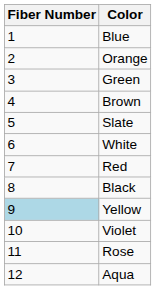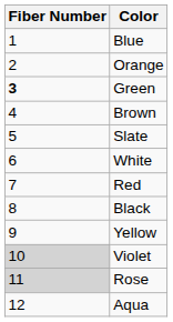Green | Fiber Number: normal -> bold
Yellow | Fiber Number: lightblue background -> no background
Violet | Fiber Number: no background -> lightgrey background
Rose | Fiber Number: no background -> lightgrey background
